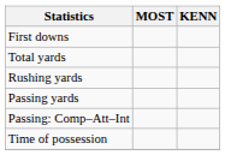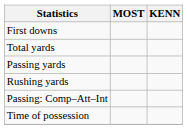rows swapped: Rushing yards <-> Passing yards
